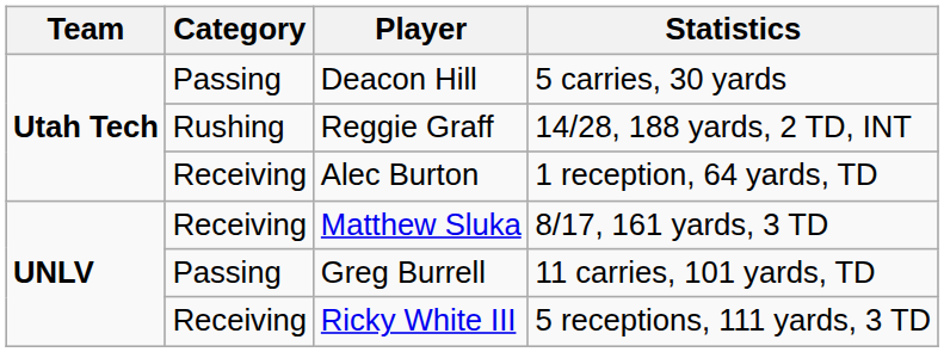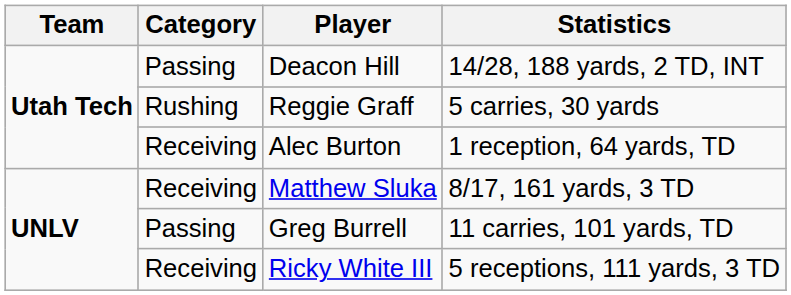Deacon Hill | Statistics: 5 carries, 30 yards -> 14/28, 188 yards, 2 TD, INT
Reggie Graff | Statistics: 14/28, 188 yards, 2 TD, INT -> 5 carries, 30 yards
